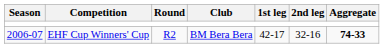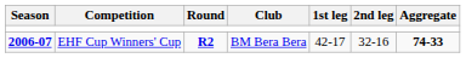EHF Cup Winners' Cup | Season: normal -> bold
EHF Cup Winners' Cup | Round: normal -> bold
